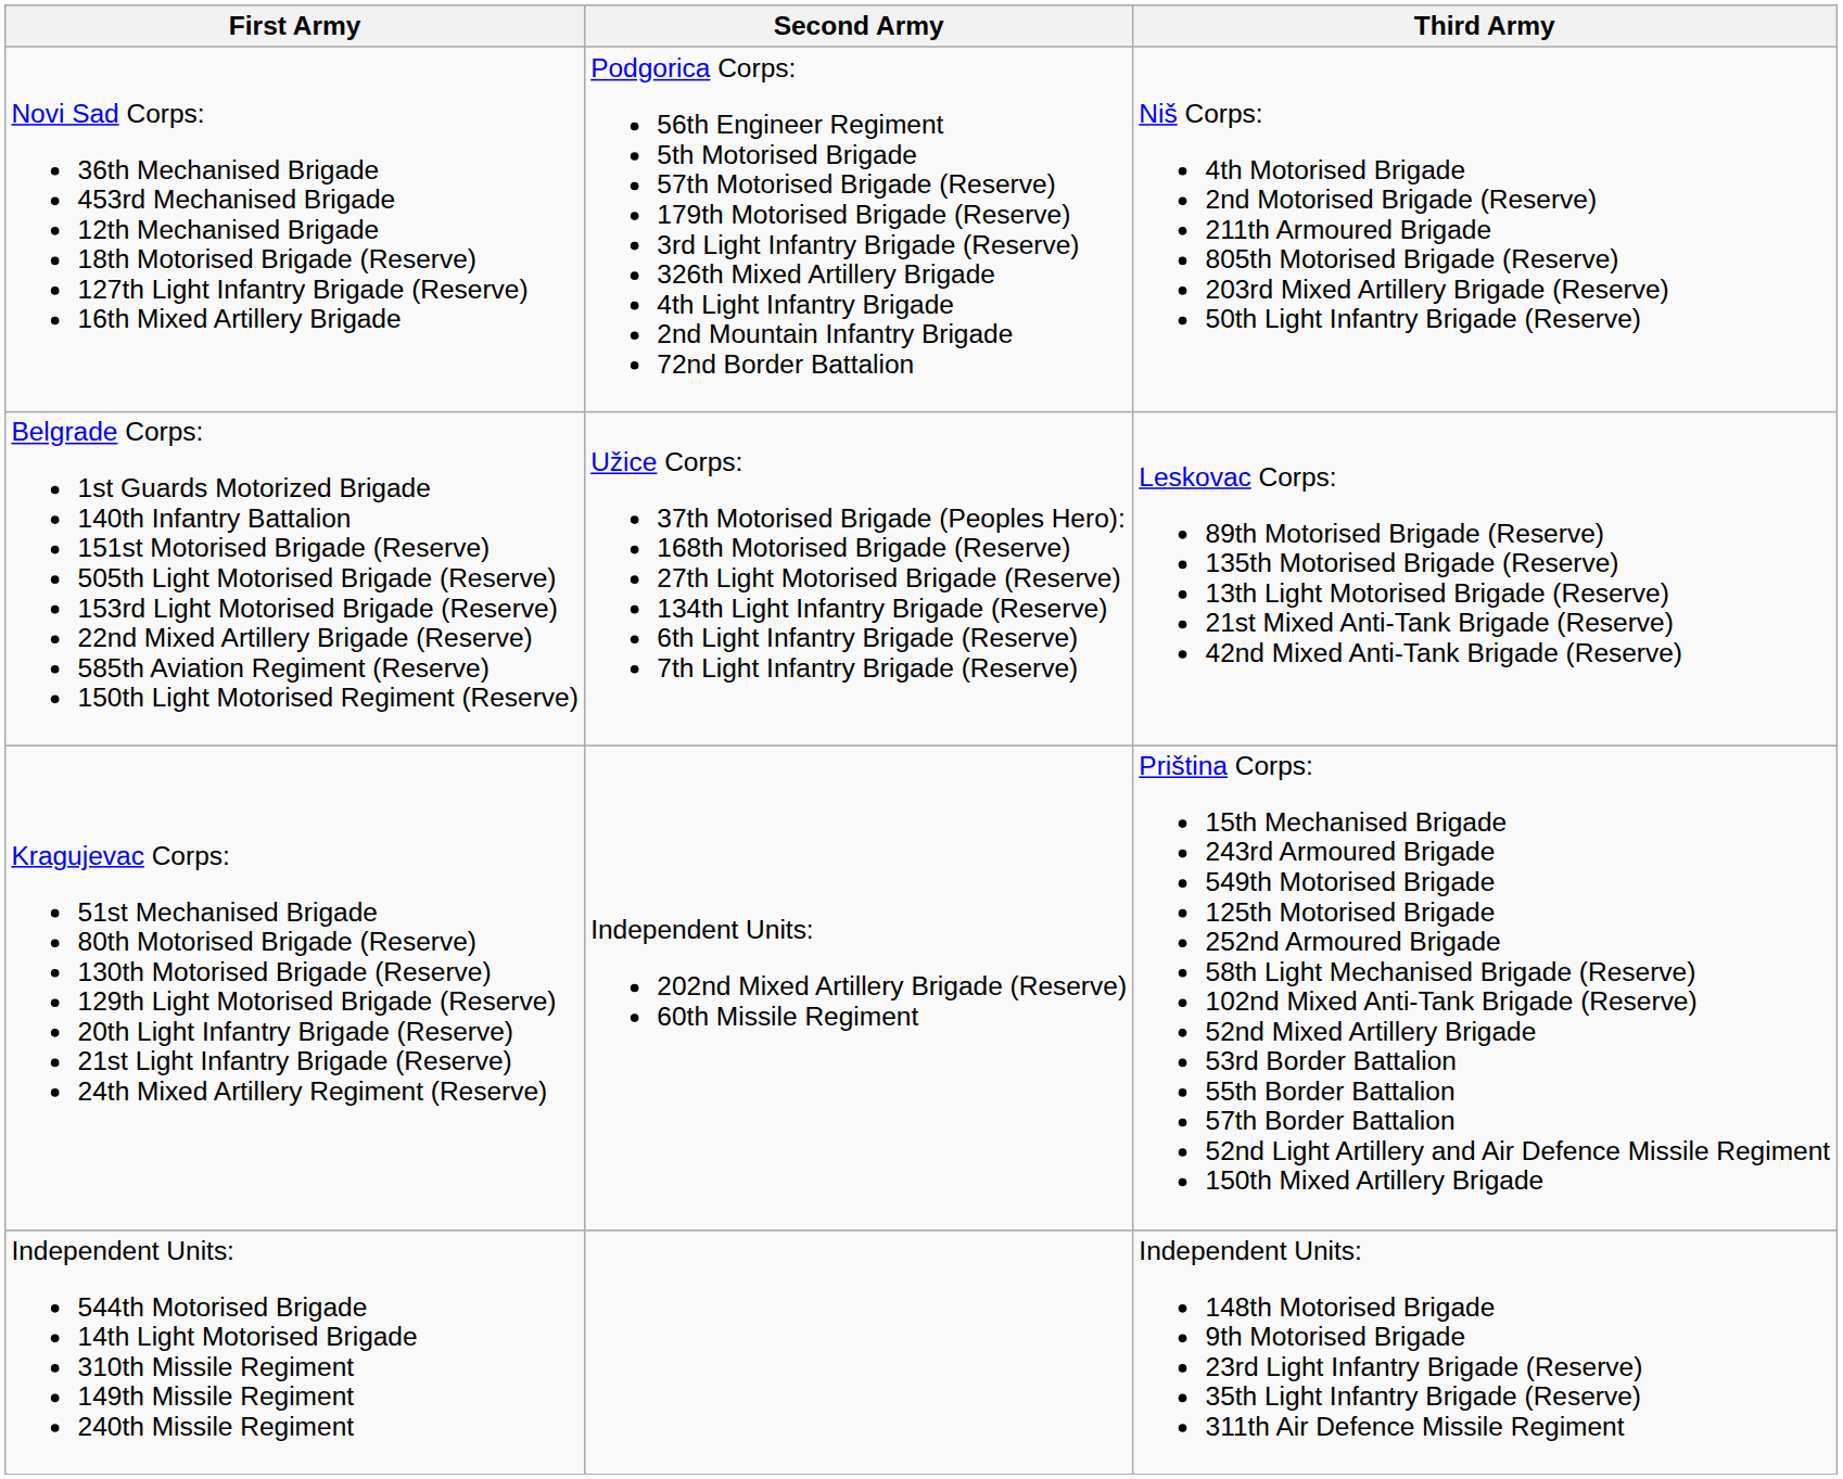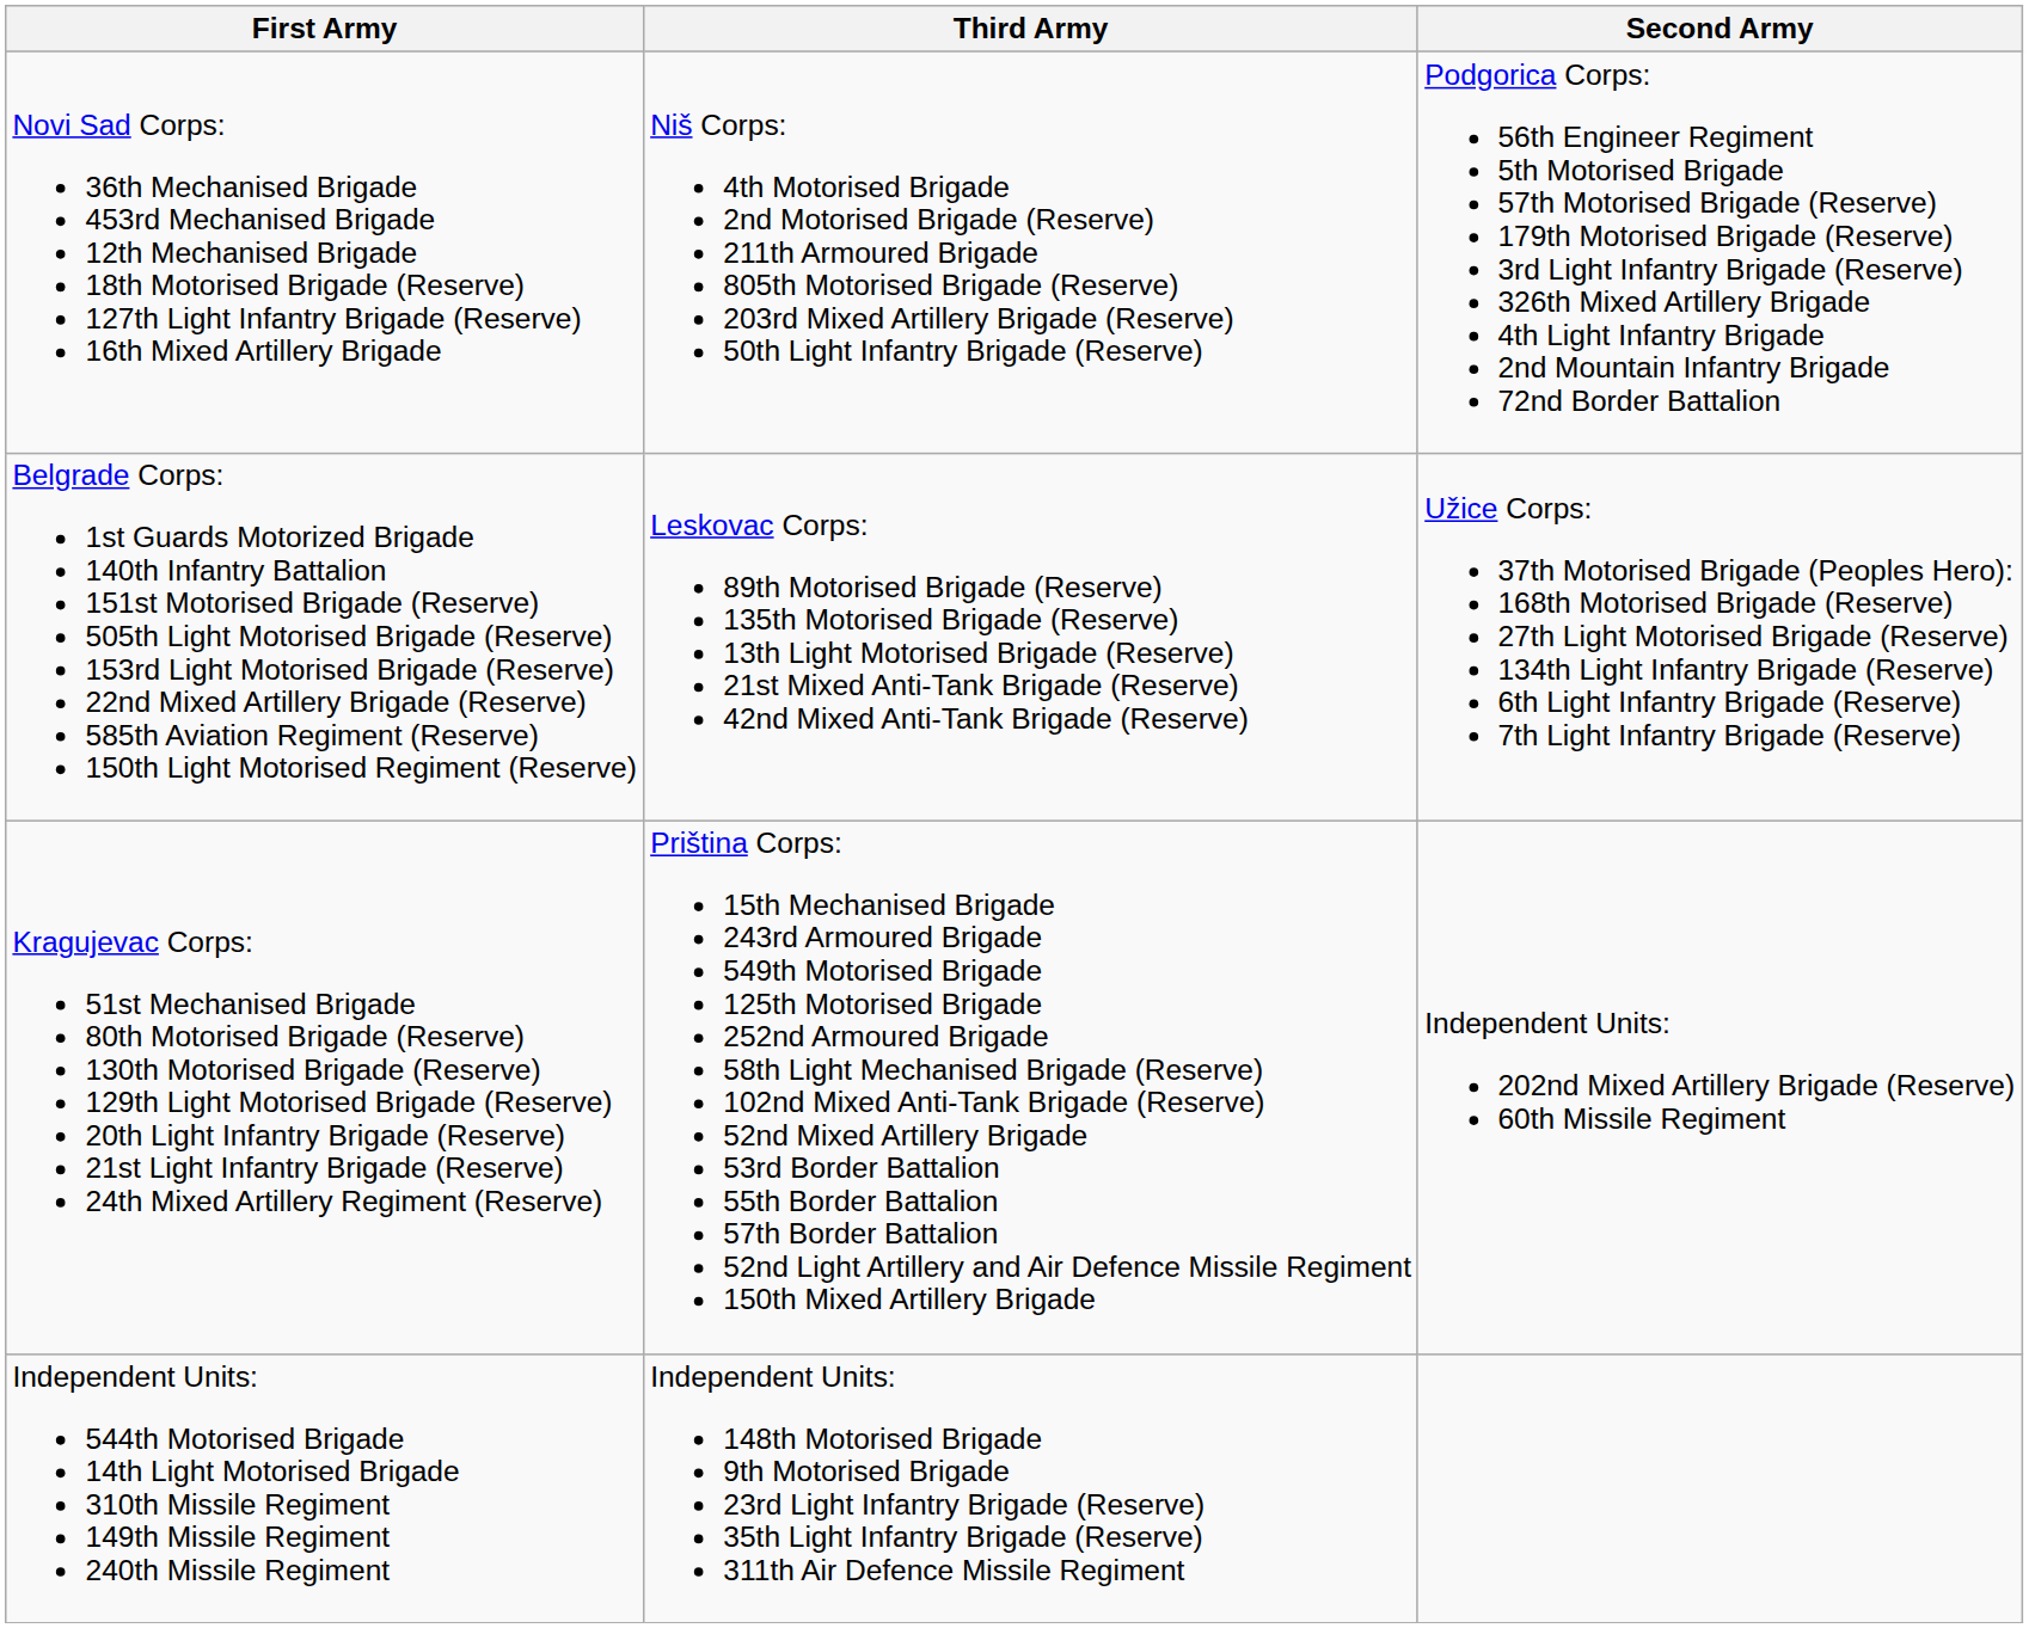columns swapped: Second Army <-> Third Army
